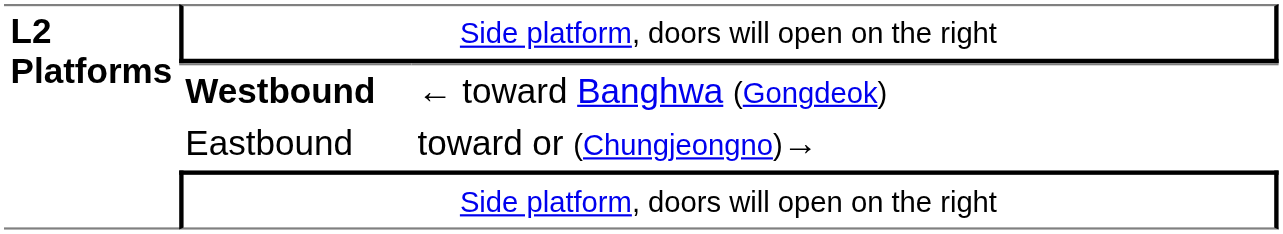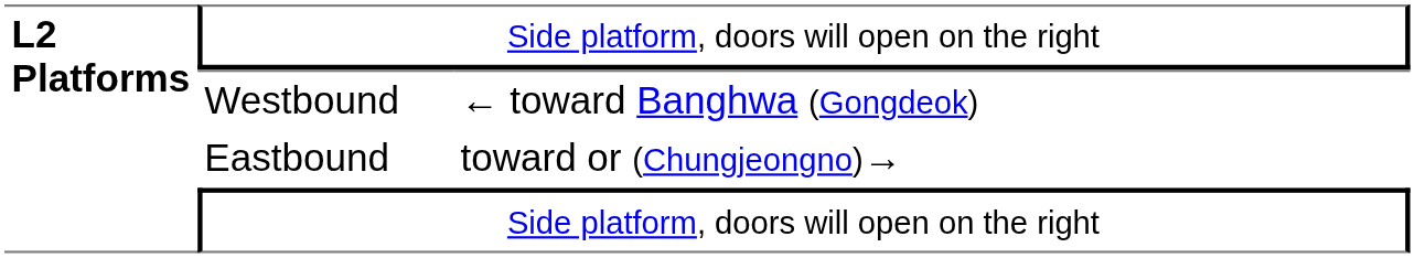Westbound | column 2: bold -> normal
